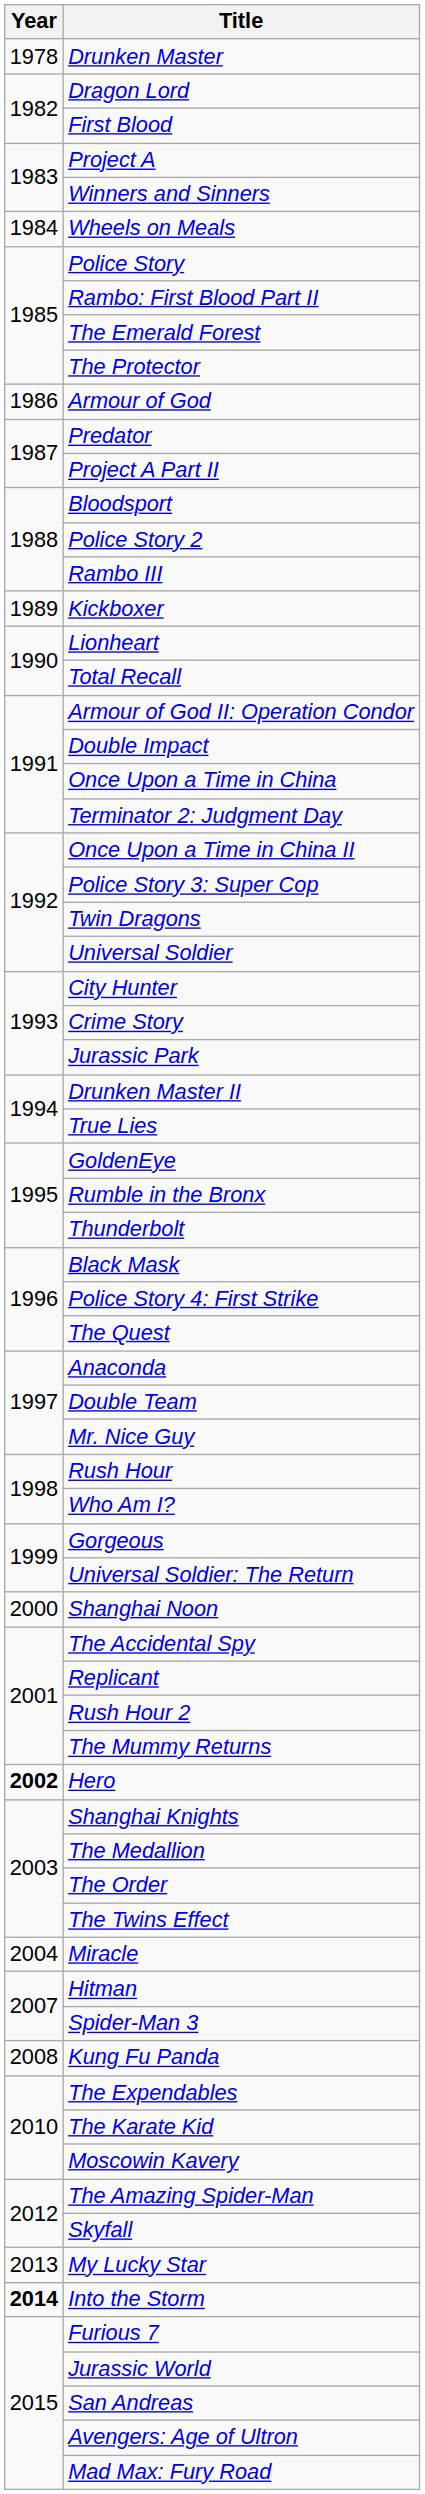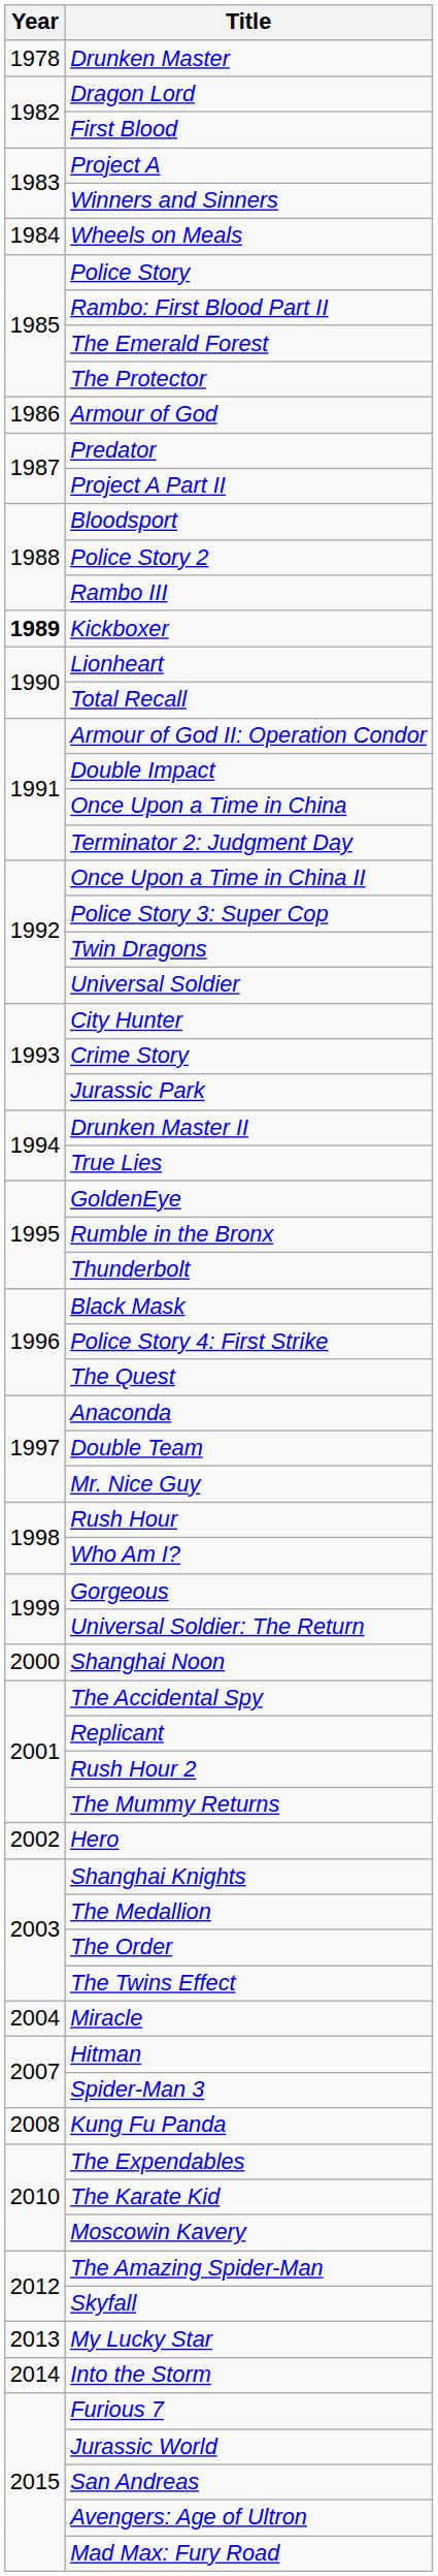Kickboxer | Year: normal -> bold
Hero | Year: bold -> normal
Into the Storm | Year: bold -> normal
